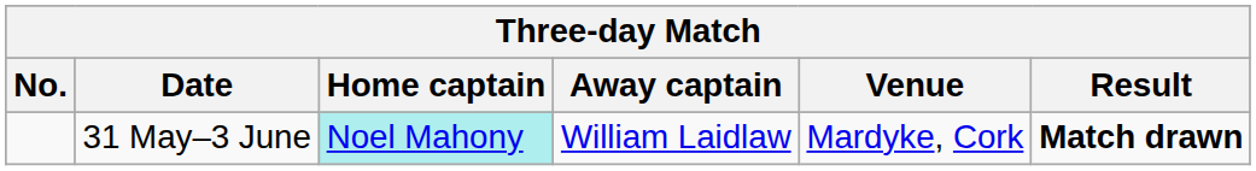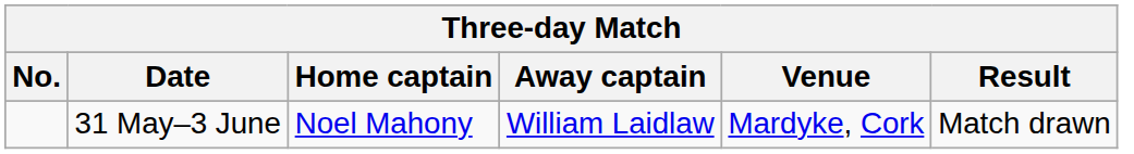31 May–3 June | Home captain: paleturquoise background -> no background
31 May–3 June | Result: bold -> normal
